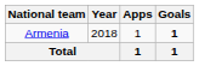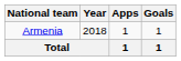Armenia | Goals: bold -> normal
